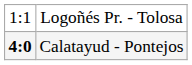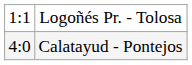Calatayud - Pontejos | column 1: bold -> normal
